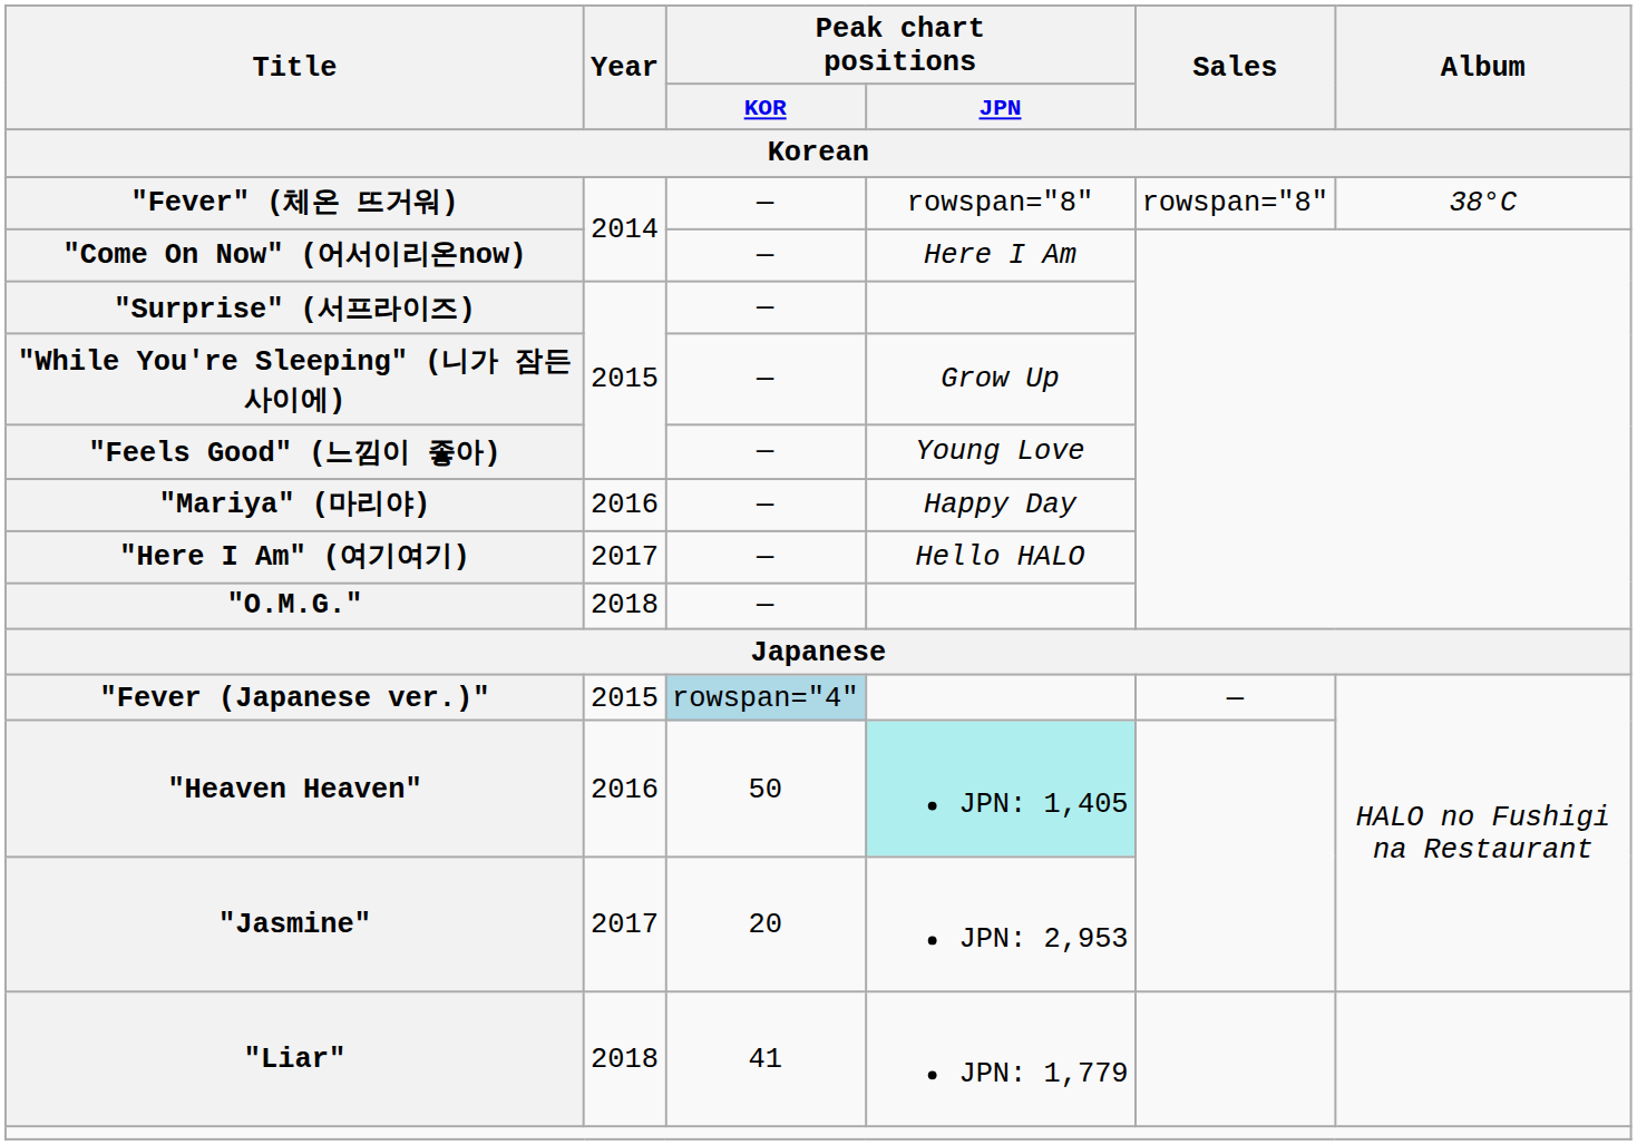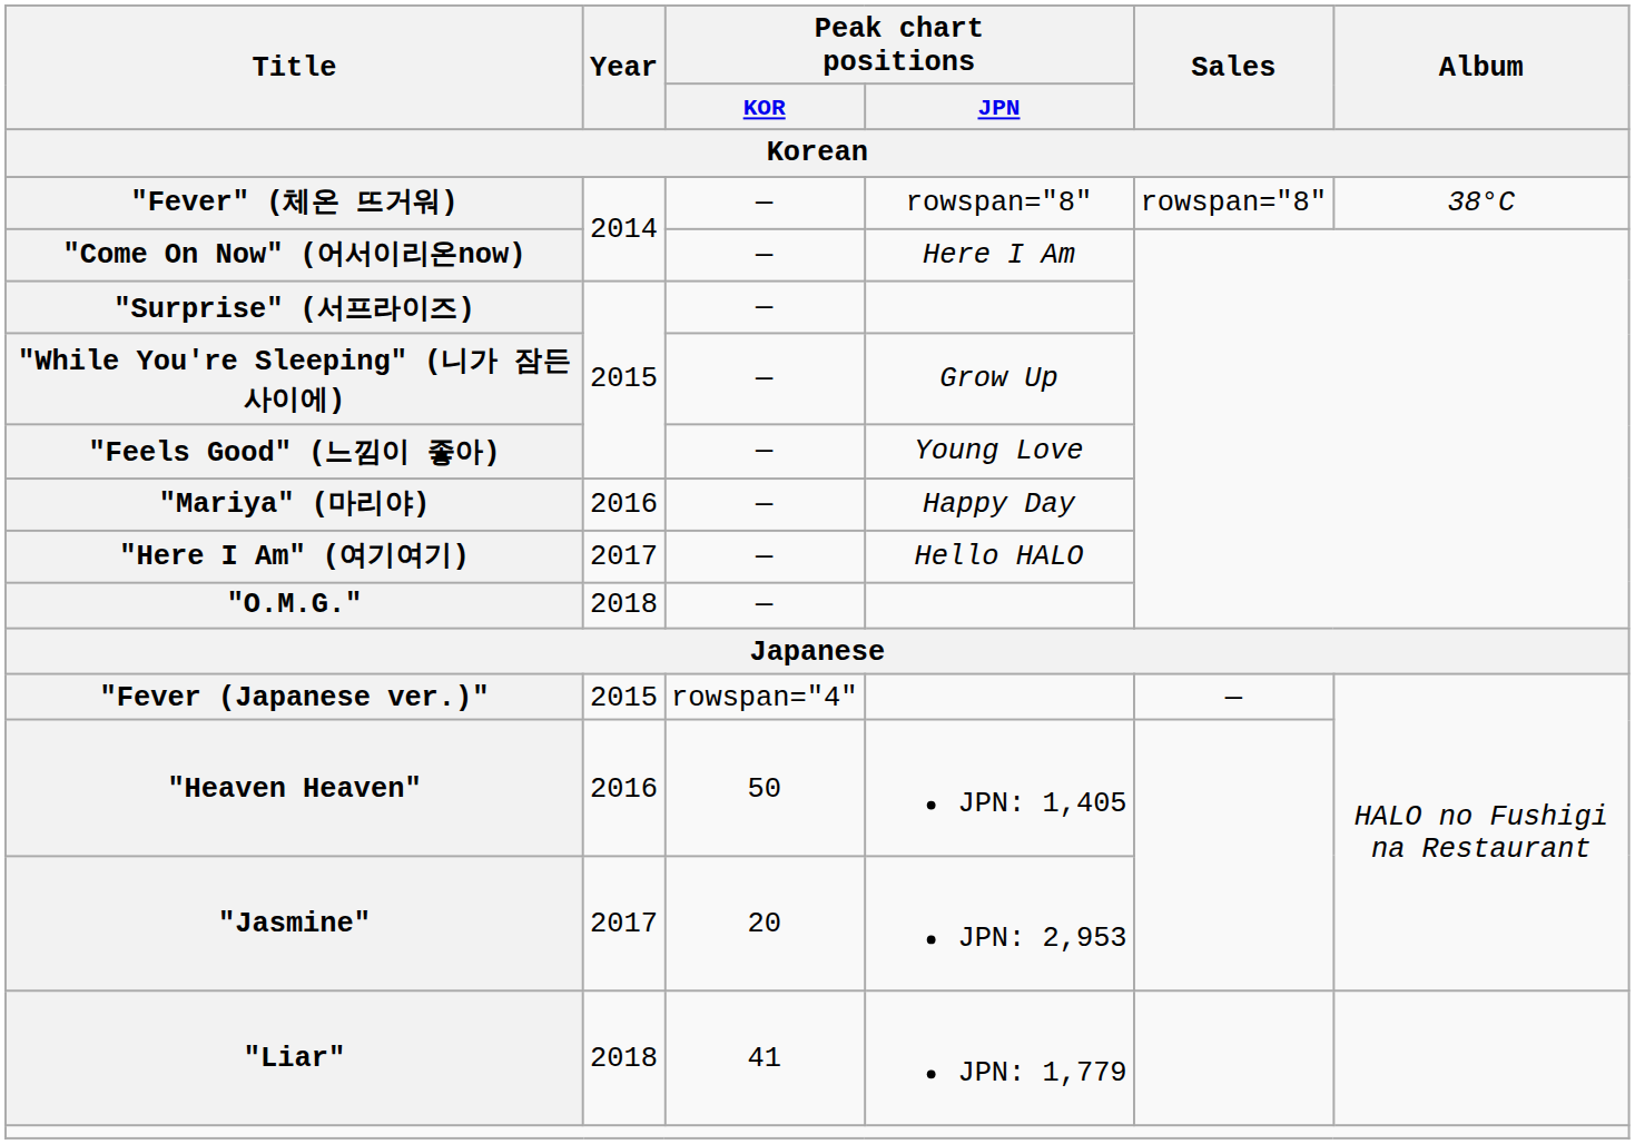"Fever (Japanese ver.)" | Peak chart positions / KOR: lightblue background -> no background
"Heaven Heaven" | Peak chart positions / JPN: paleturquoise background -> no background
